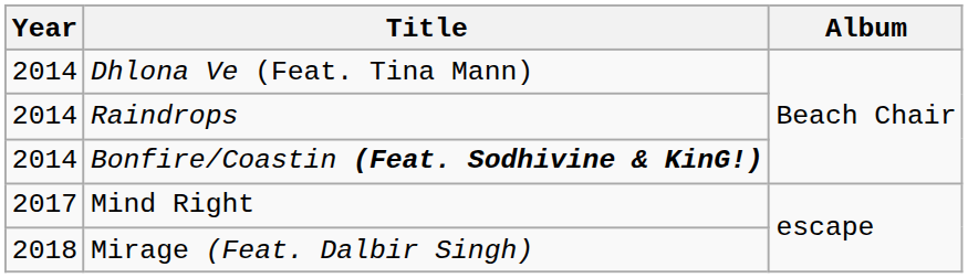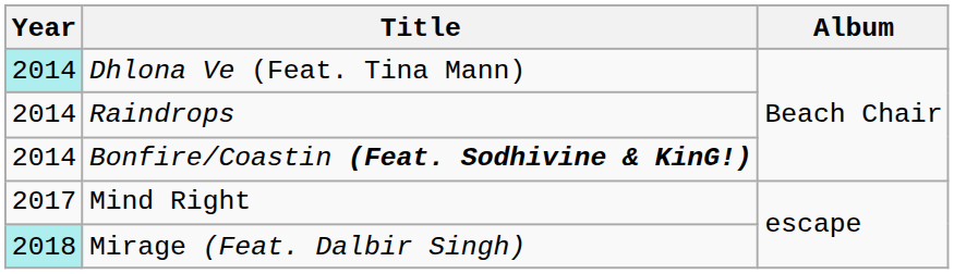Dhlona Ve (Feat. Tina Mann) | Year: no background -> paleturquoise background
Mirage (Feat. Dalbir Singh) | Year: no background -> paleturquoise background
